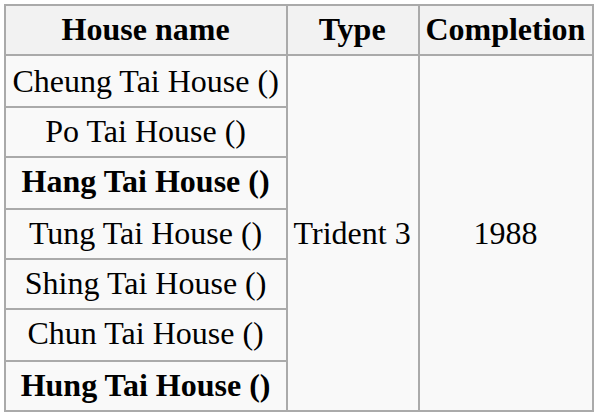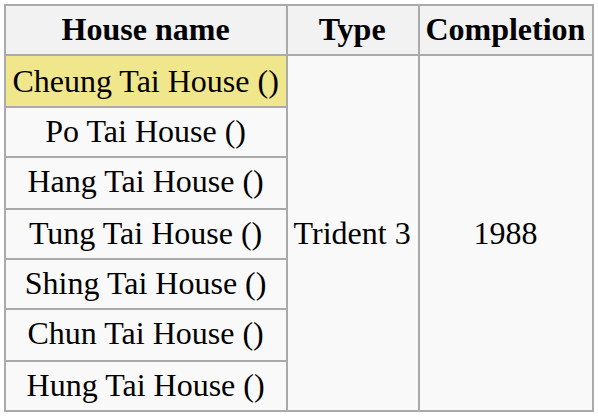Cheung Tai House () | House name: no background -> khaki background
Hang Tai House () | House name: bold -> normal
Hung Tai House () | House name: bold -> normal
